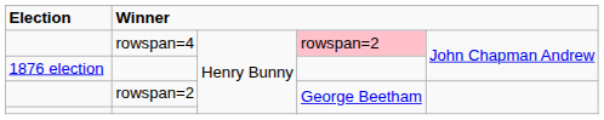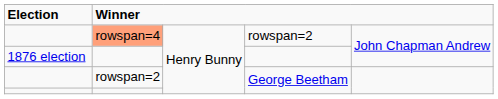rowspan=4 | column 2: no background -> lightsalmon background
rowspan=4 | column 4: pink background -> no background
